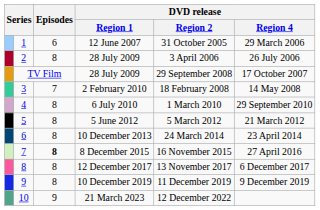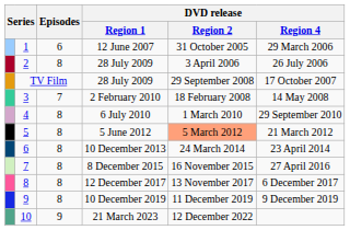5 June 2012 | DVD release / Region 2: no background -> lightsalmon background
8 December 2015 | Episodes: bold -> normal
